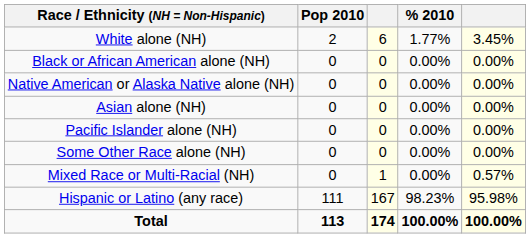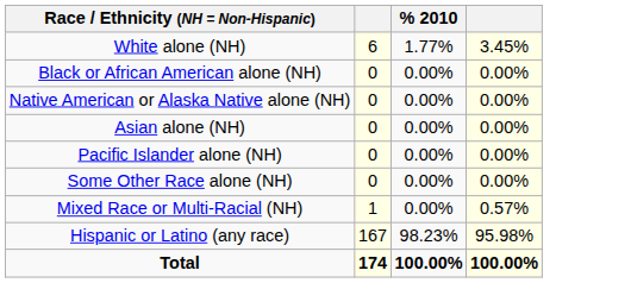- column: Pop 2010 | 2 | 0 | 0 | 0 | 0 | 0 | 0 | 111 | 113
